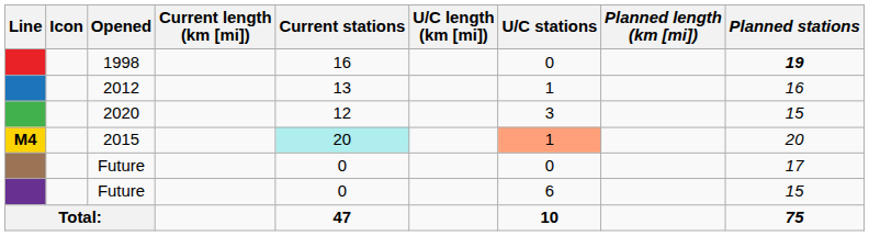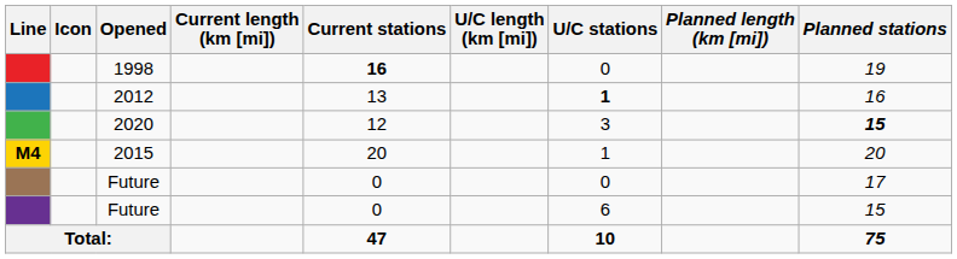1998 | Current stations: normal -> bold
1998 | Planned stations: bold -> normal
2012 | U/C stations: normal -> bold
2020 | Planned stations: normal -> bold
2015 | Current stations: paleturquoise background -> no background
2015 | U/C stations: lightsalmon background -> no background
